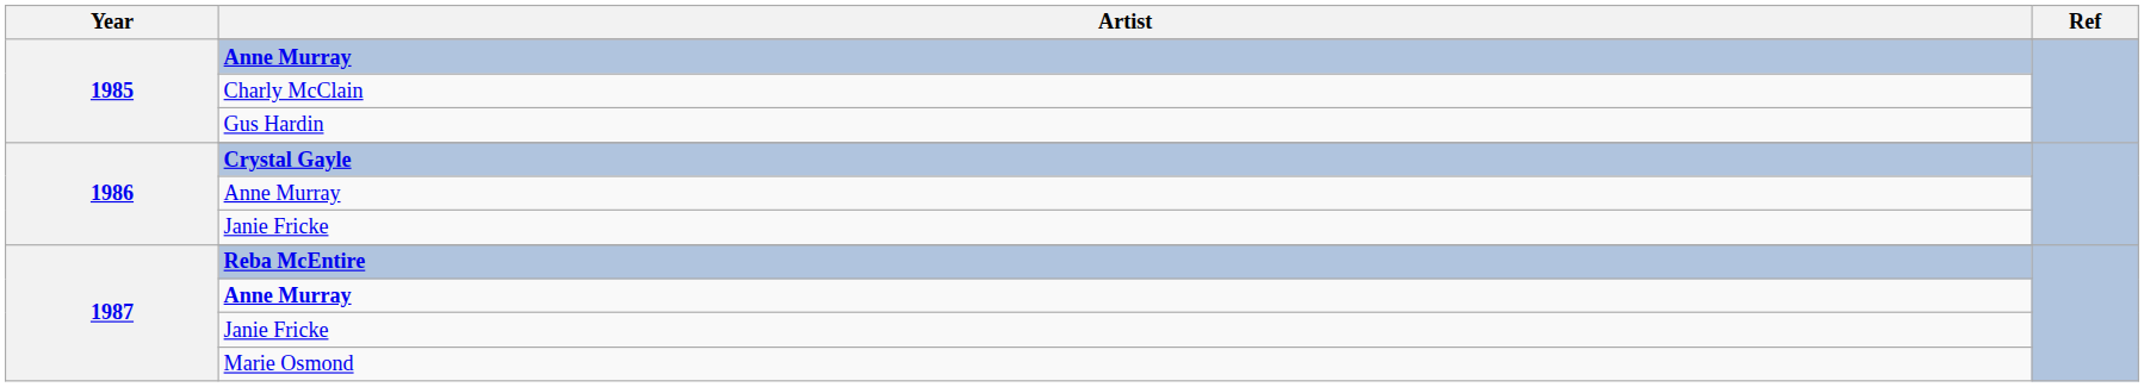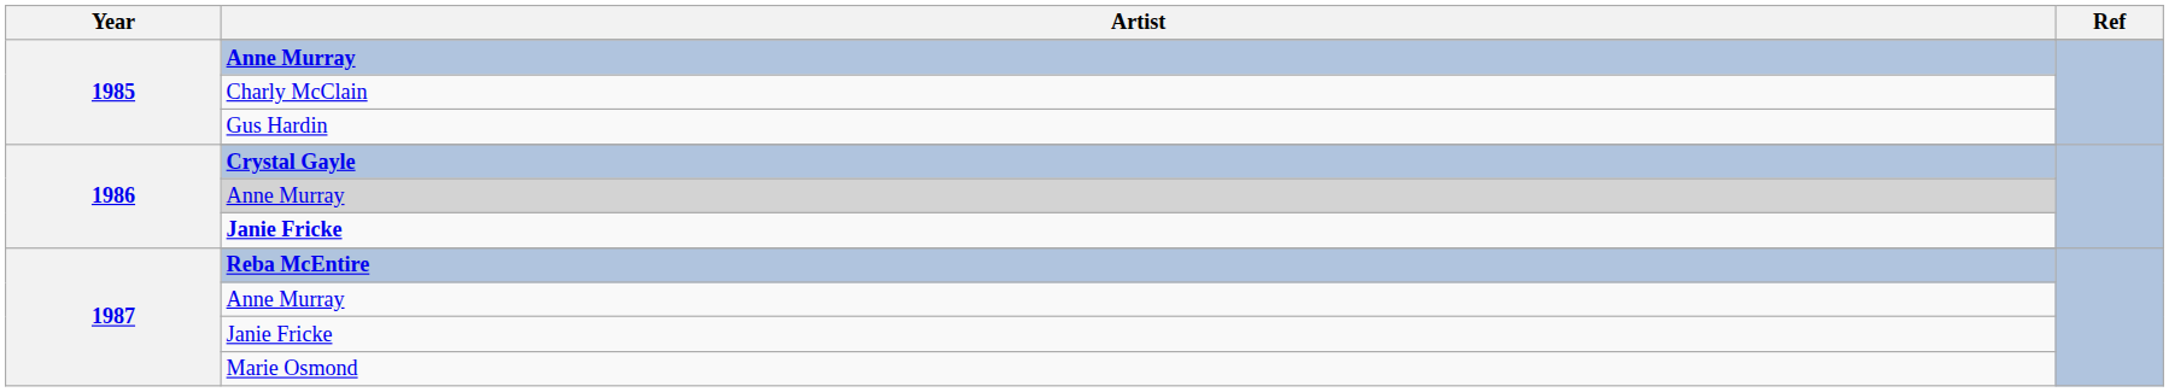1986 / Anne Murray | Artist: no background -> lightgrey background
1986 / Janie Fricke | Artist: normal -> bold
1987 / Anne Murray | Artist: bold -> normal
